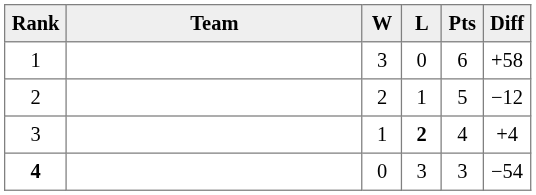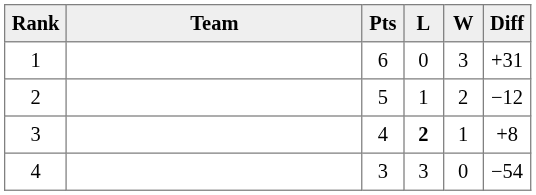columns swapped: W <-> Pts
row 2 | Diff: +58 -> +31
row 4 | Diff: +4 -> +8
row 5 | Rank: bold -> normal
